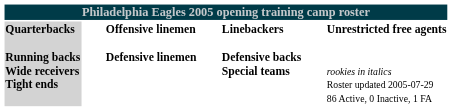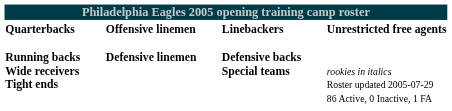Quarterbacks Running backs Wide receivers Tight ends | column 1: lightgrey background -> no background
